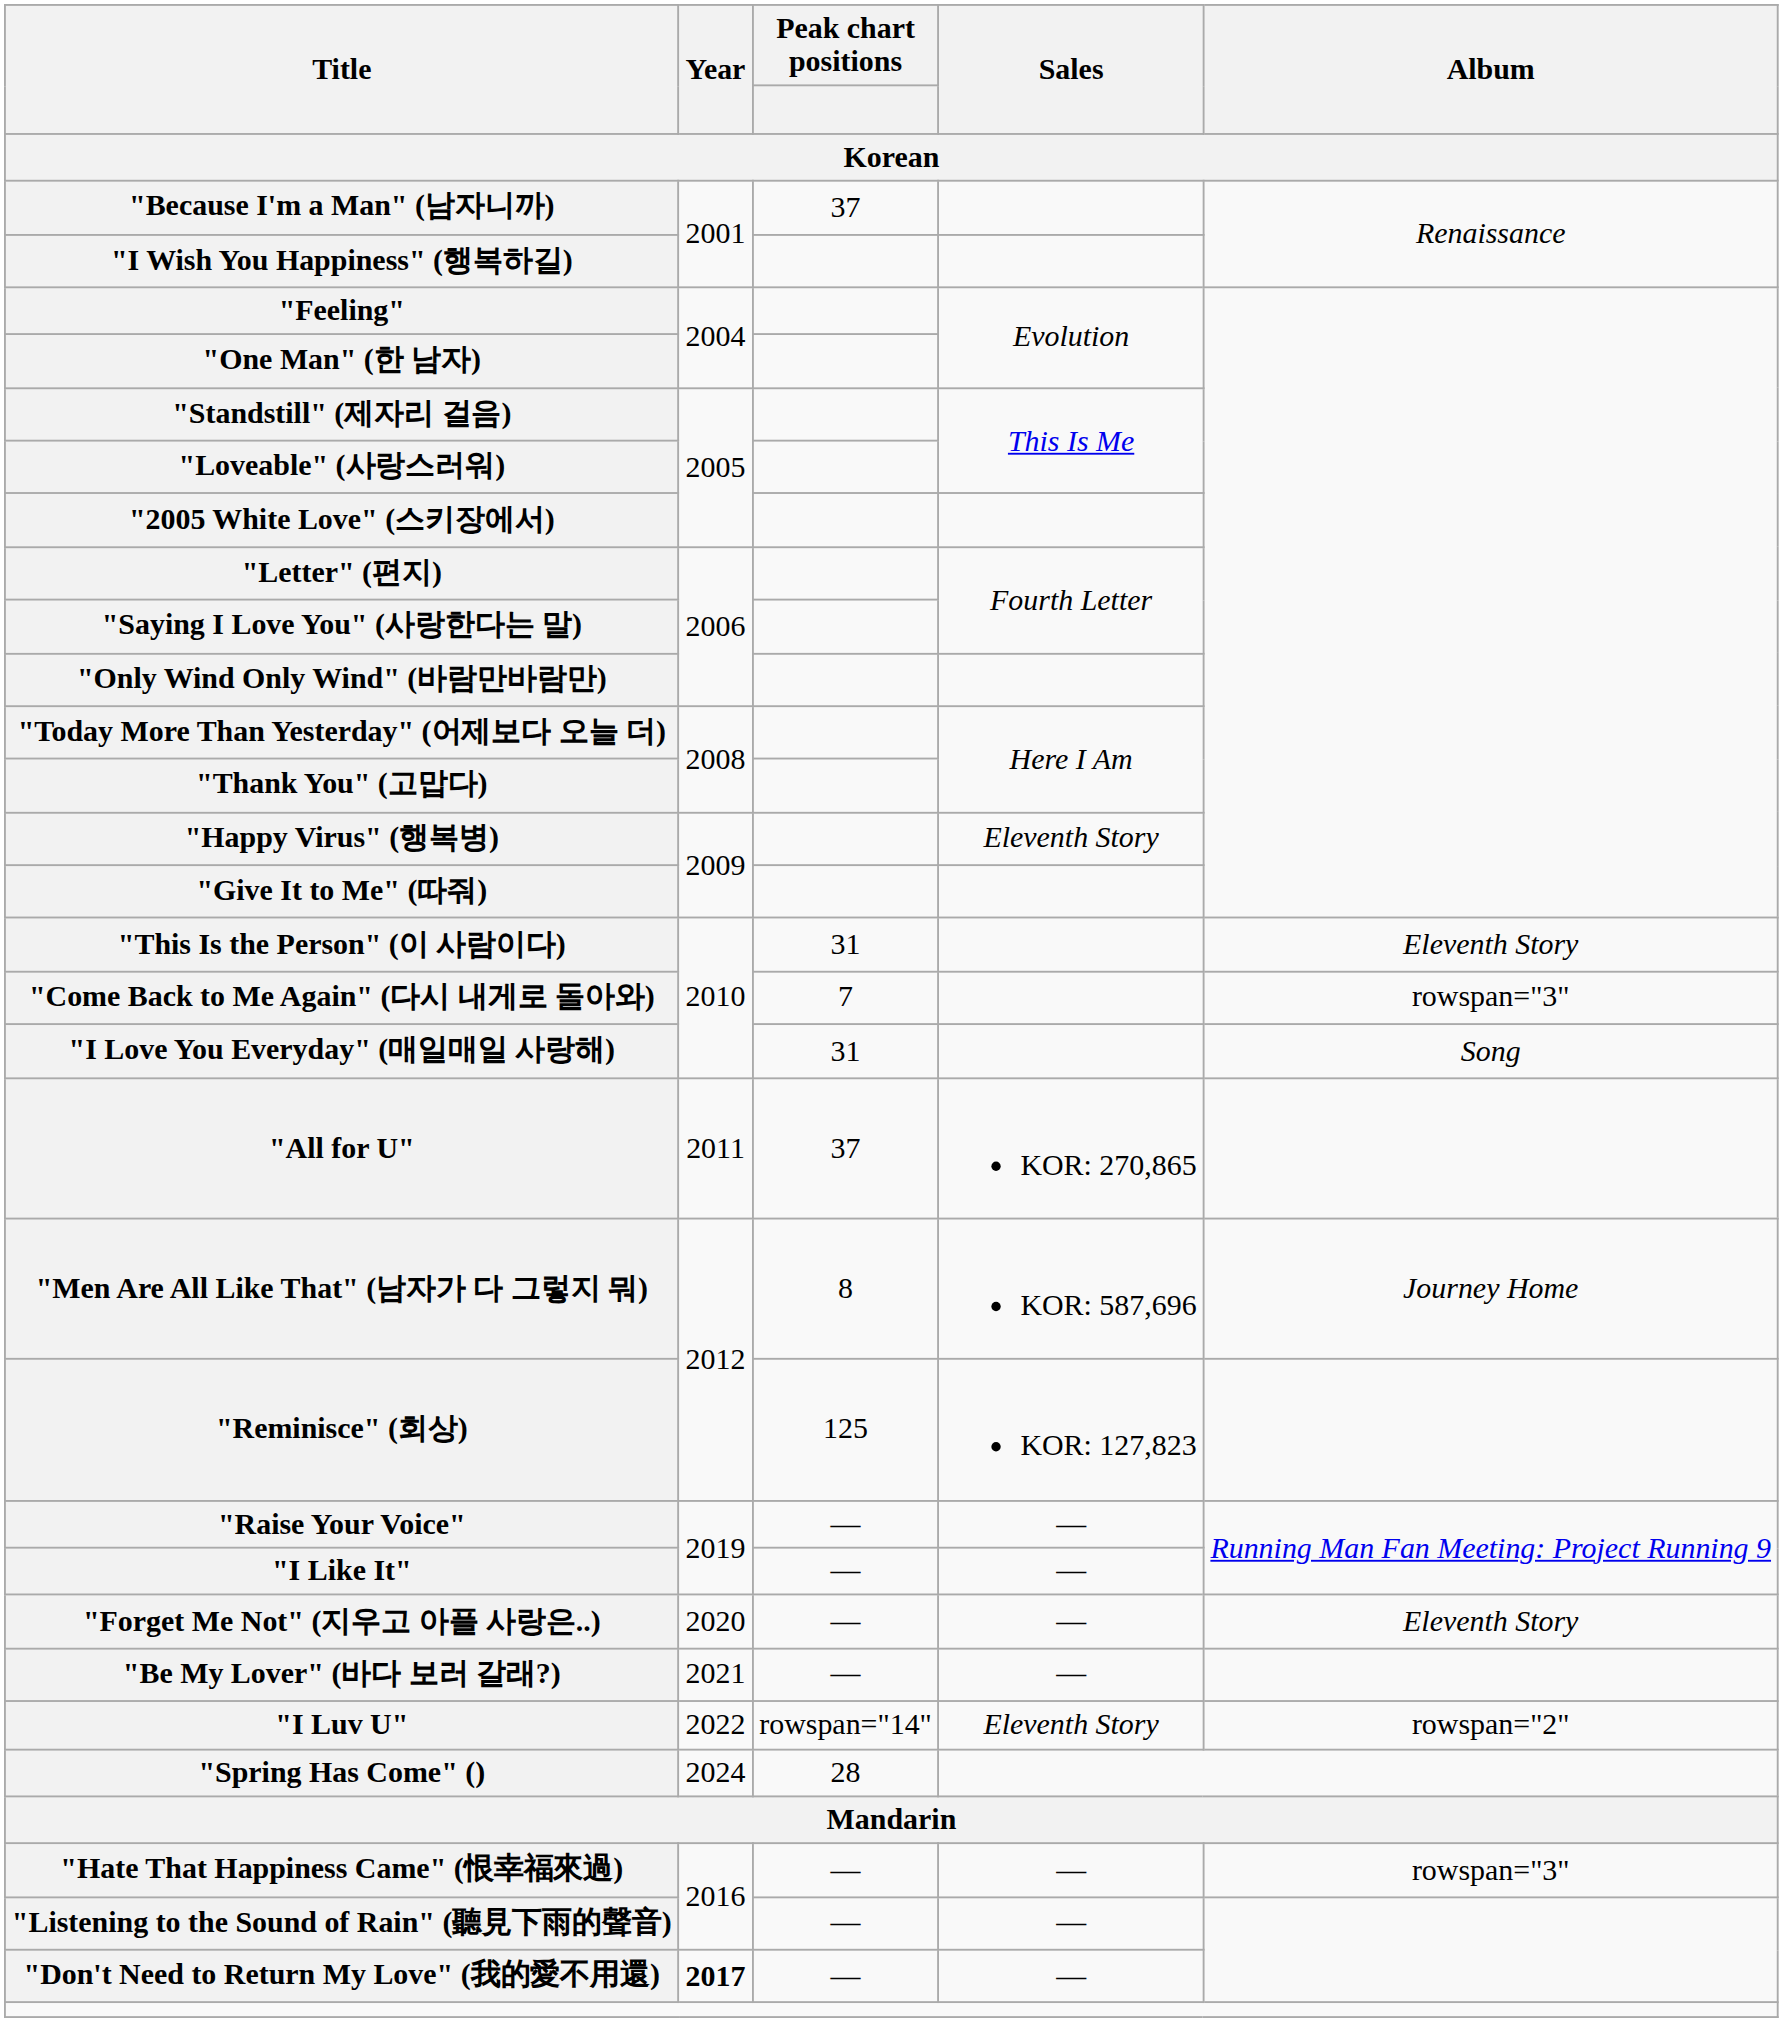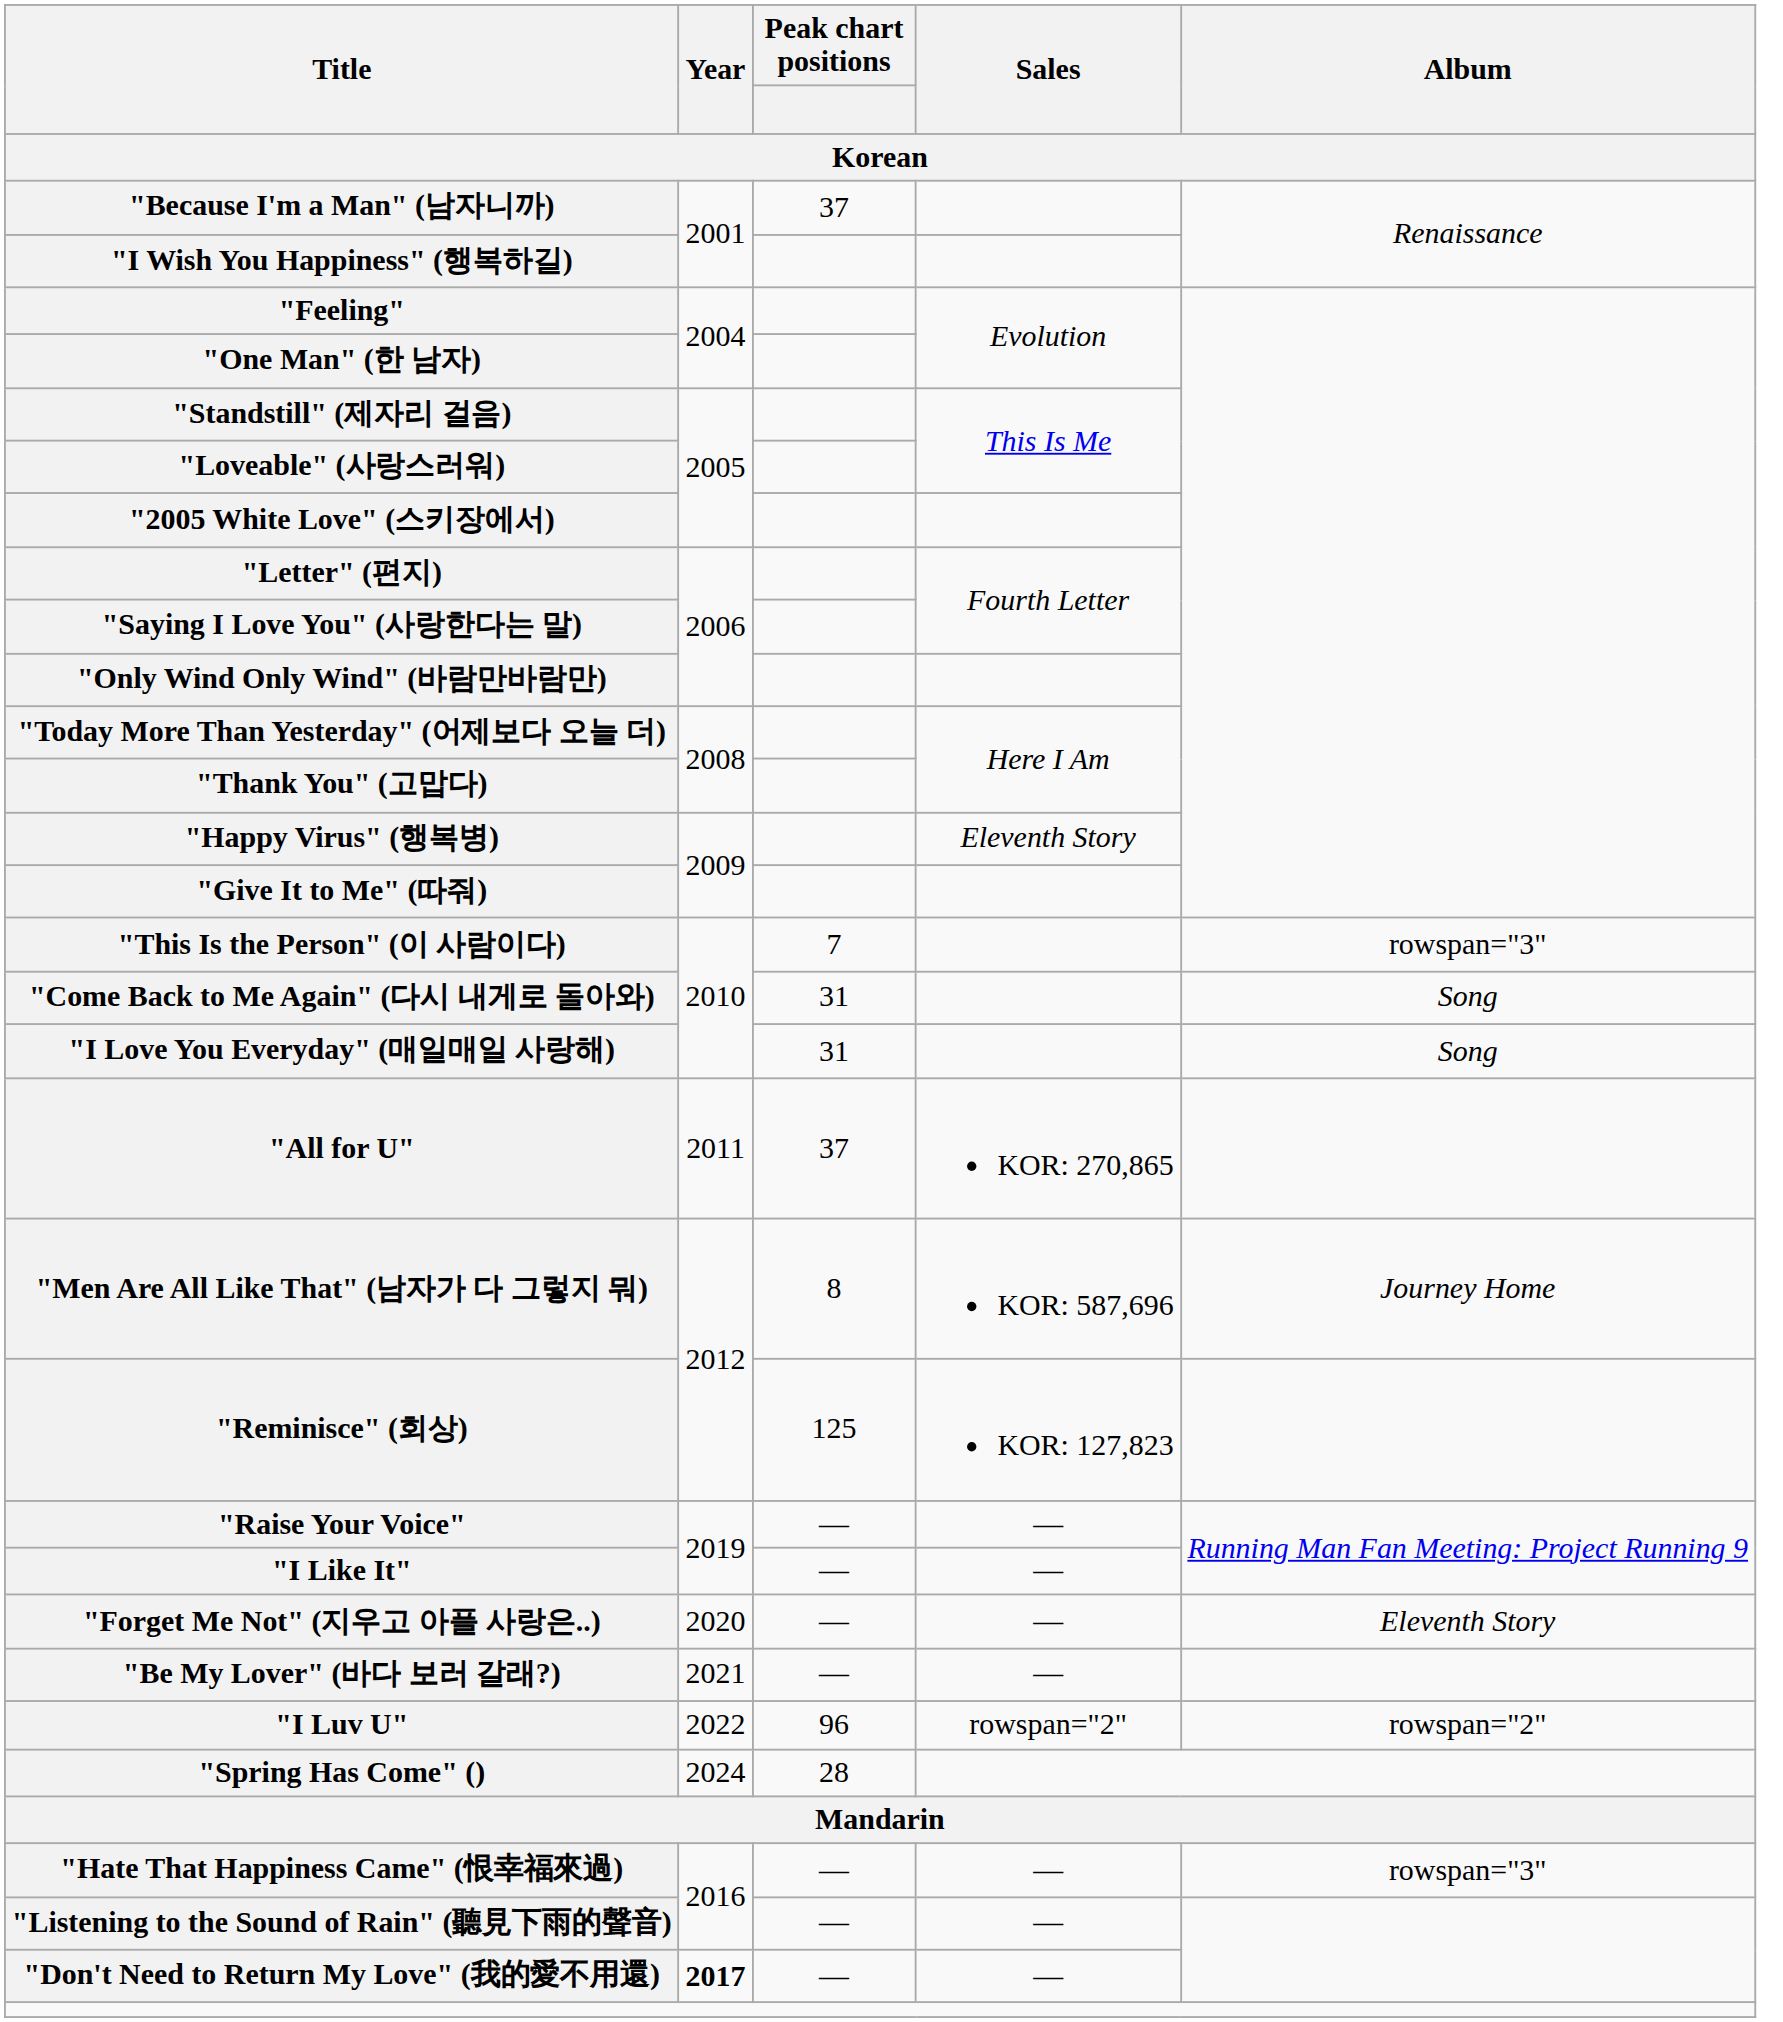"This Is the Person" (이 사람이다) | Peak chart positions: 31 -> 7
"This Is the Person" (이 사람이다) | Album: Eleventh Story -> rowspan="3"
"Come Back to Me Again" (다시 내게로 돌아와) | Peak chart positions: 7 -> 31
"Come Back to Me Again" (다시 내게로 돌아와) | Album: rowspan="3" -> Song
"I Luv U" | Peak chart positions: rowspan="14" -> 96
"I Luv U" | Sales: Eleventh Story -> rowspan="2"
